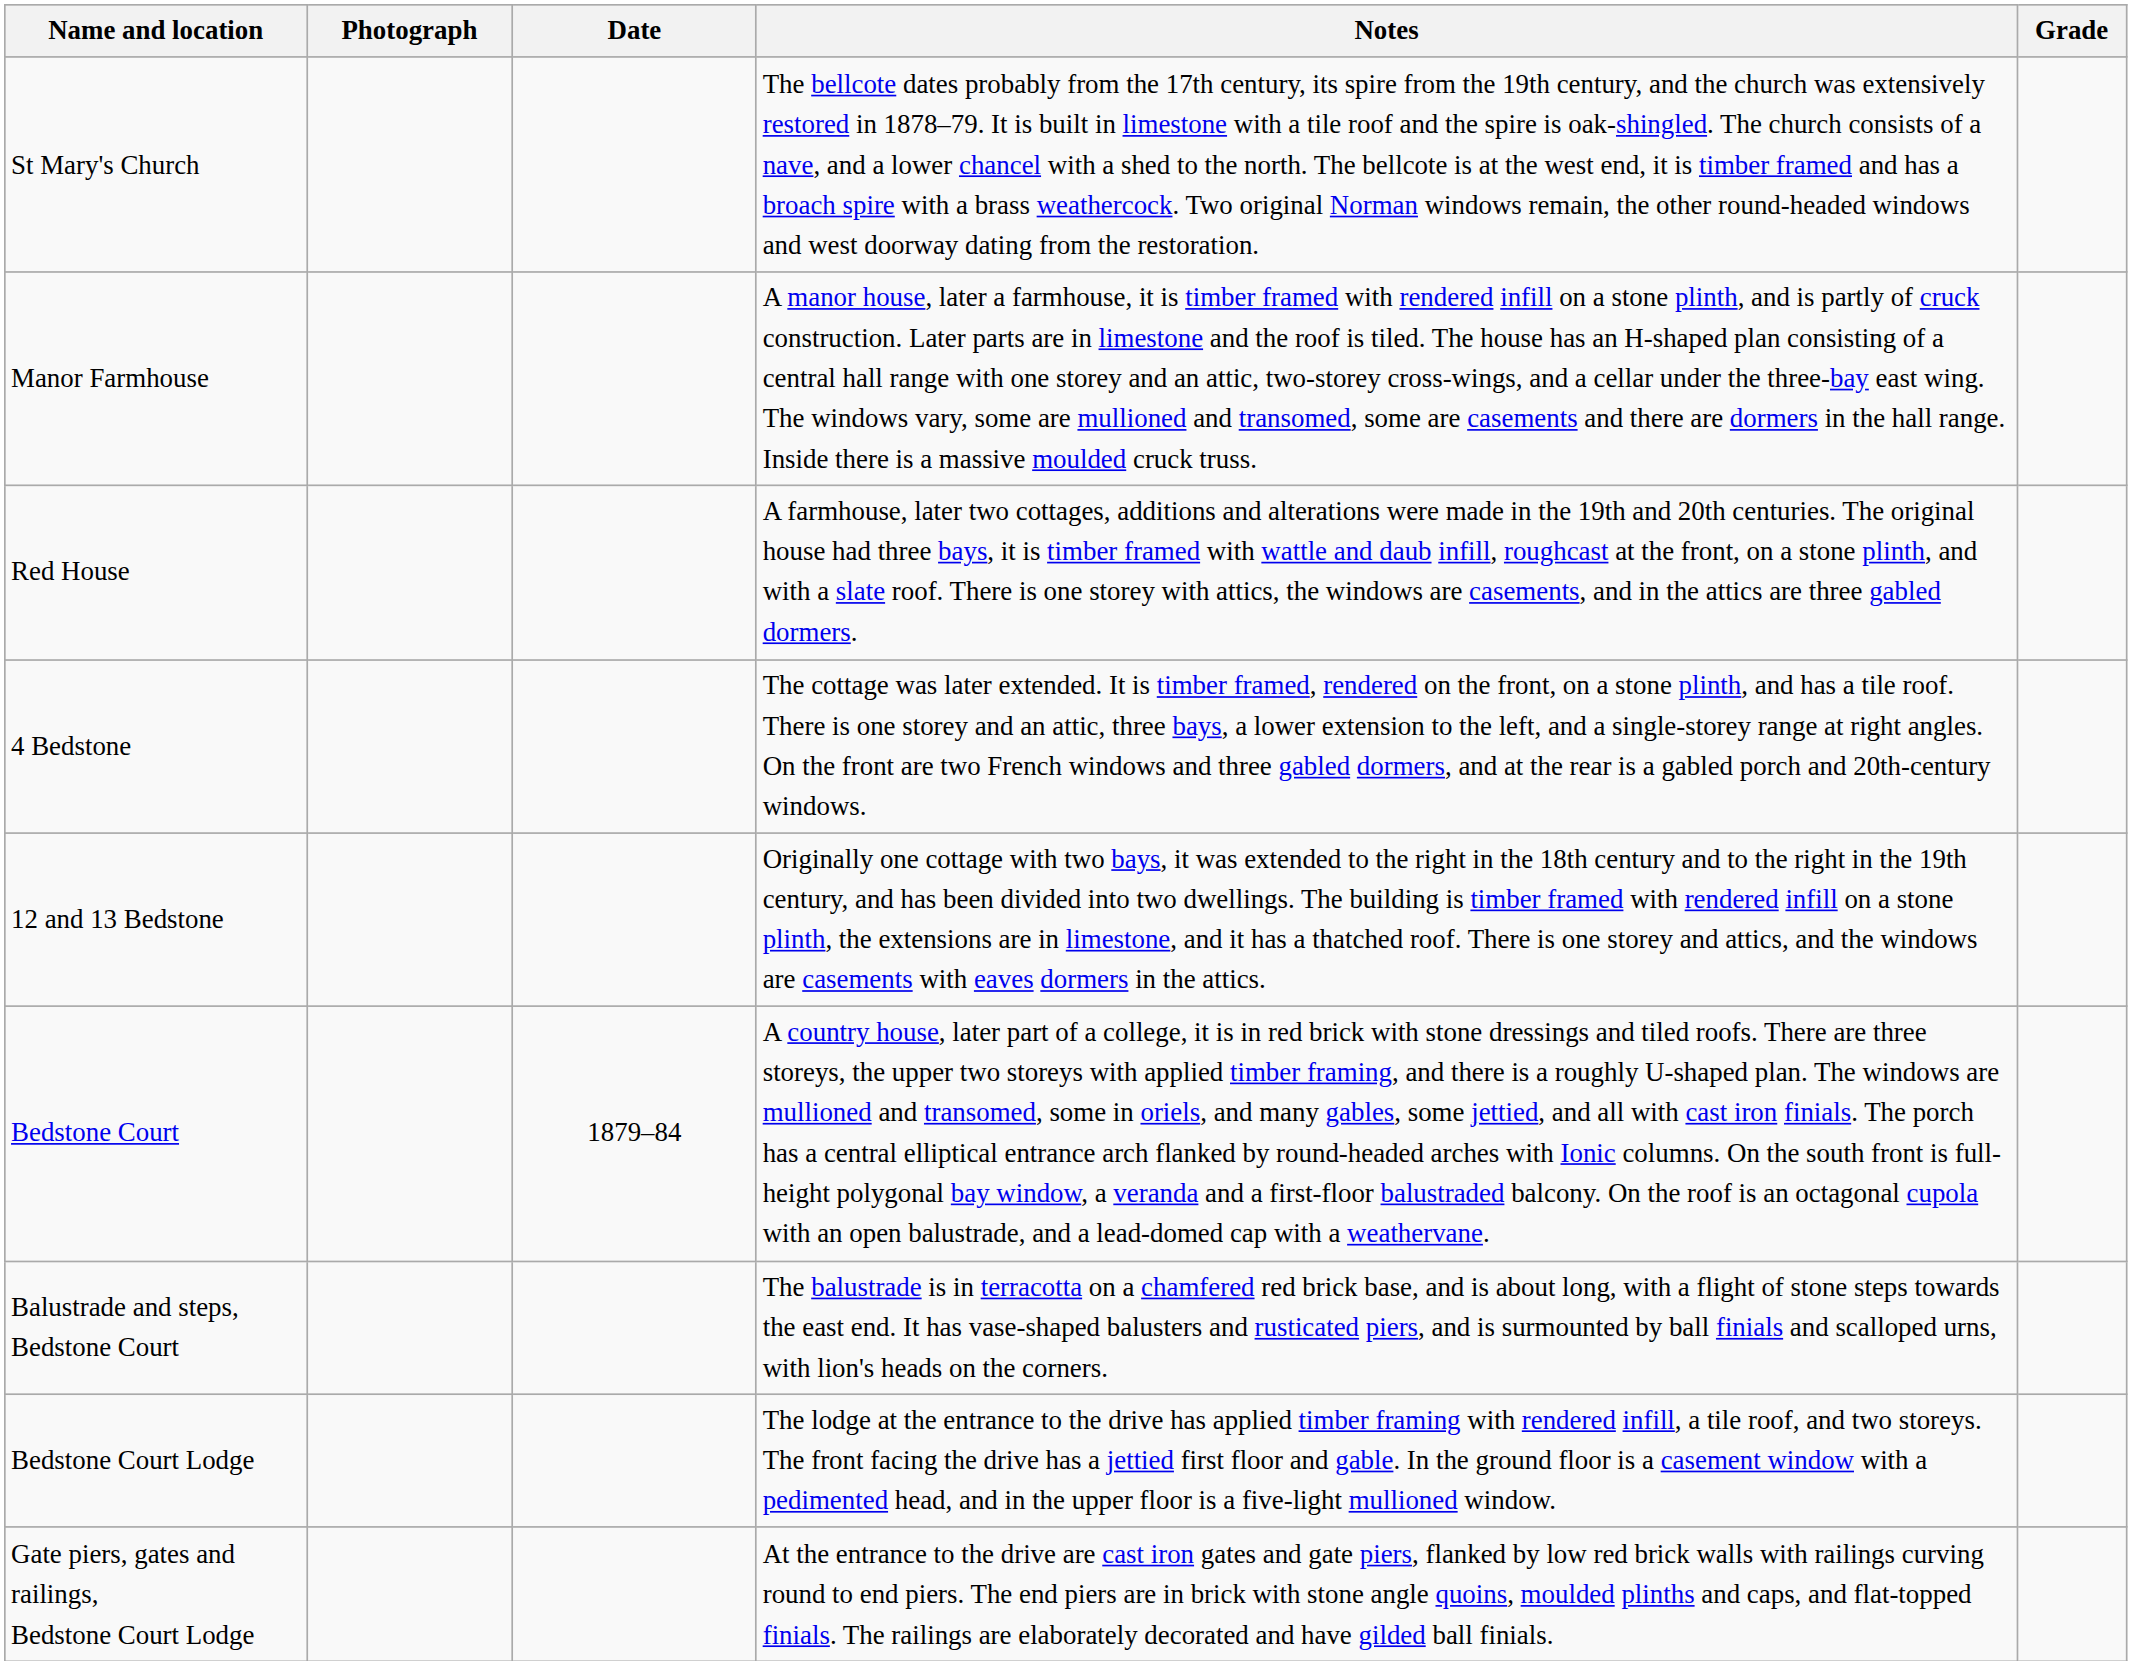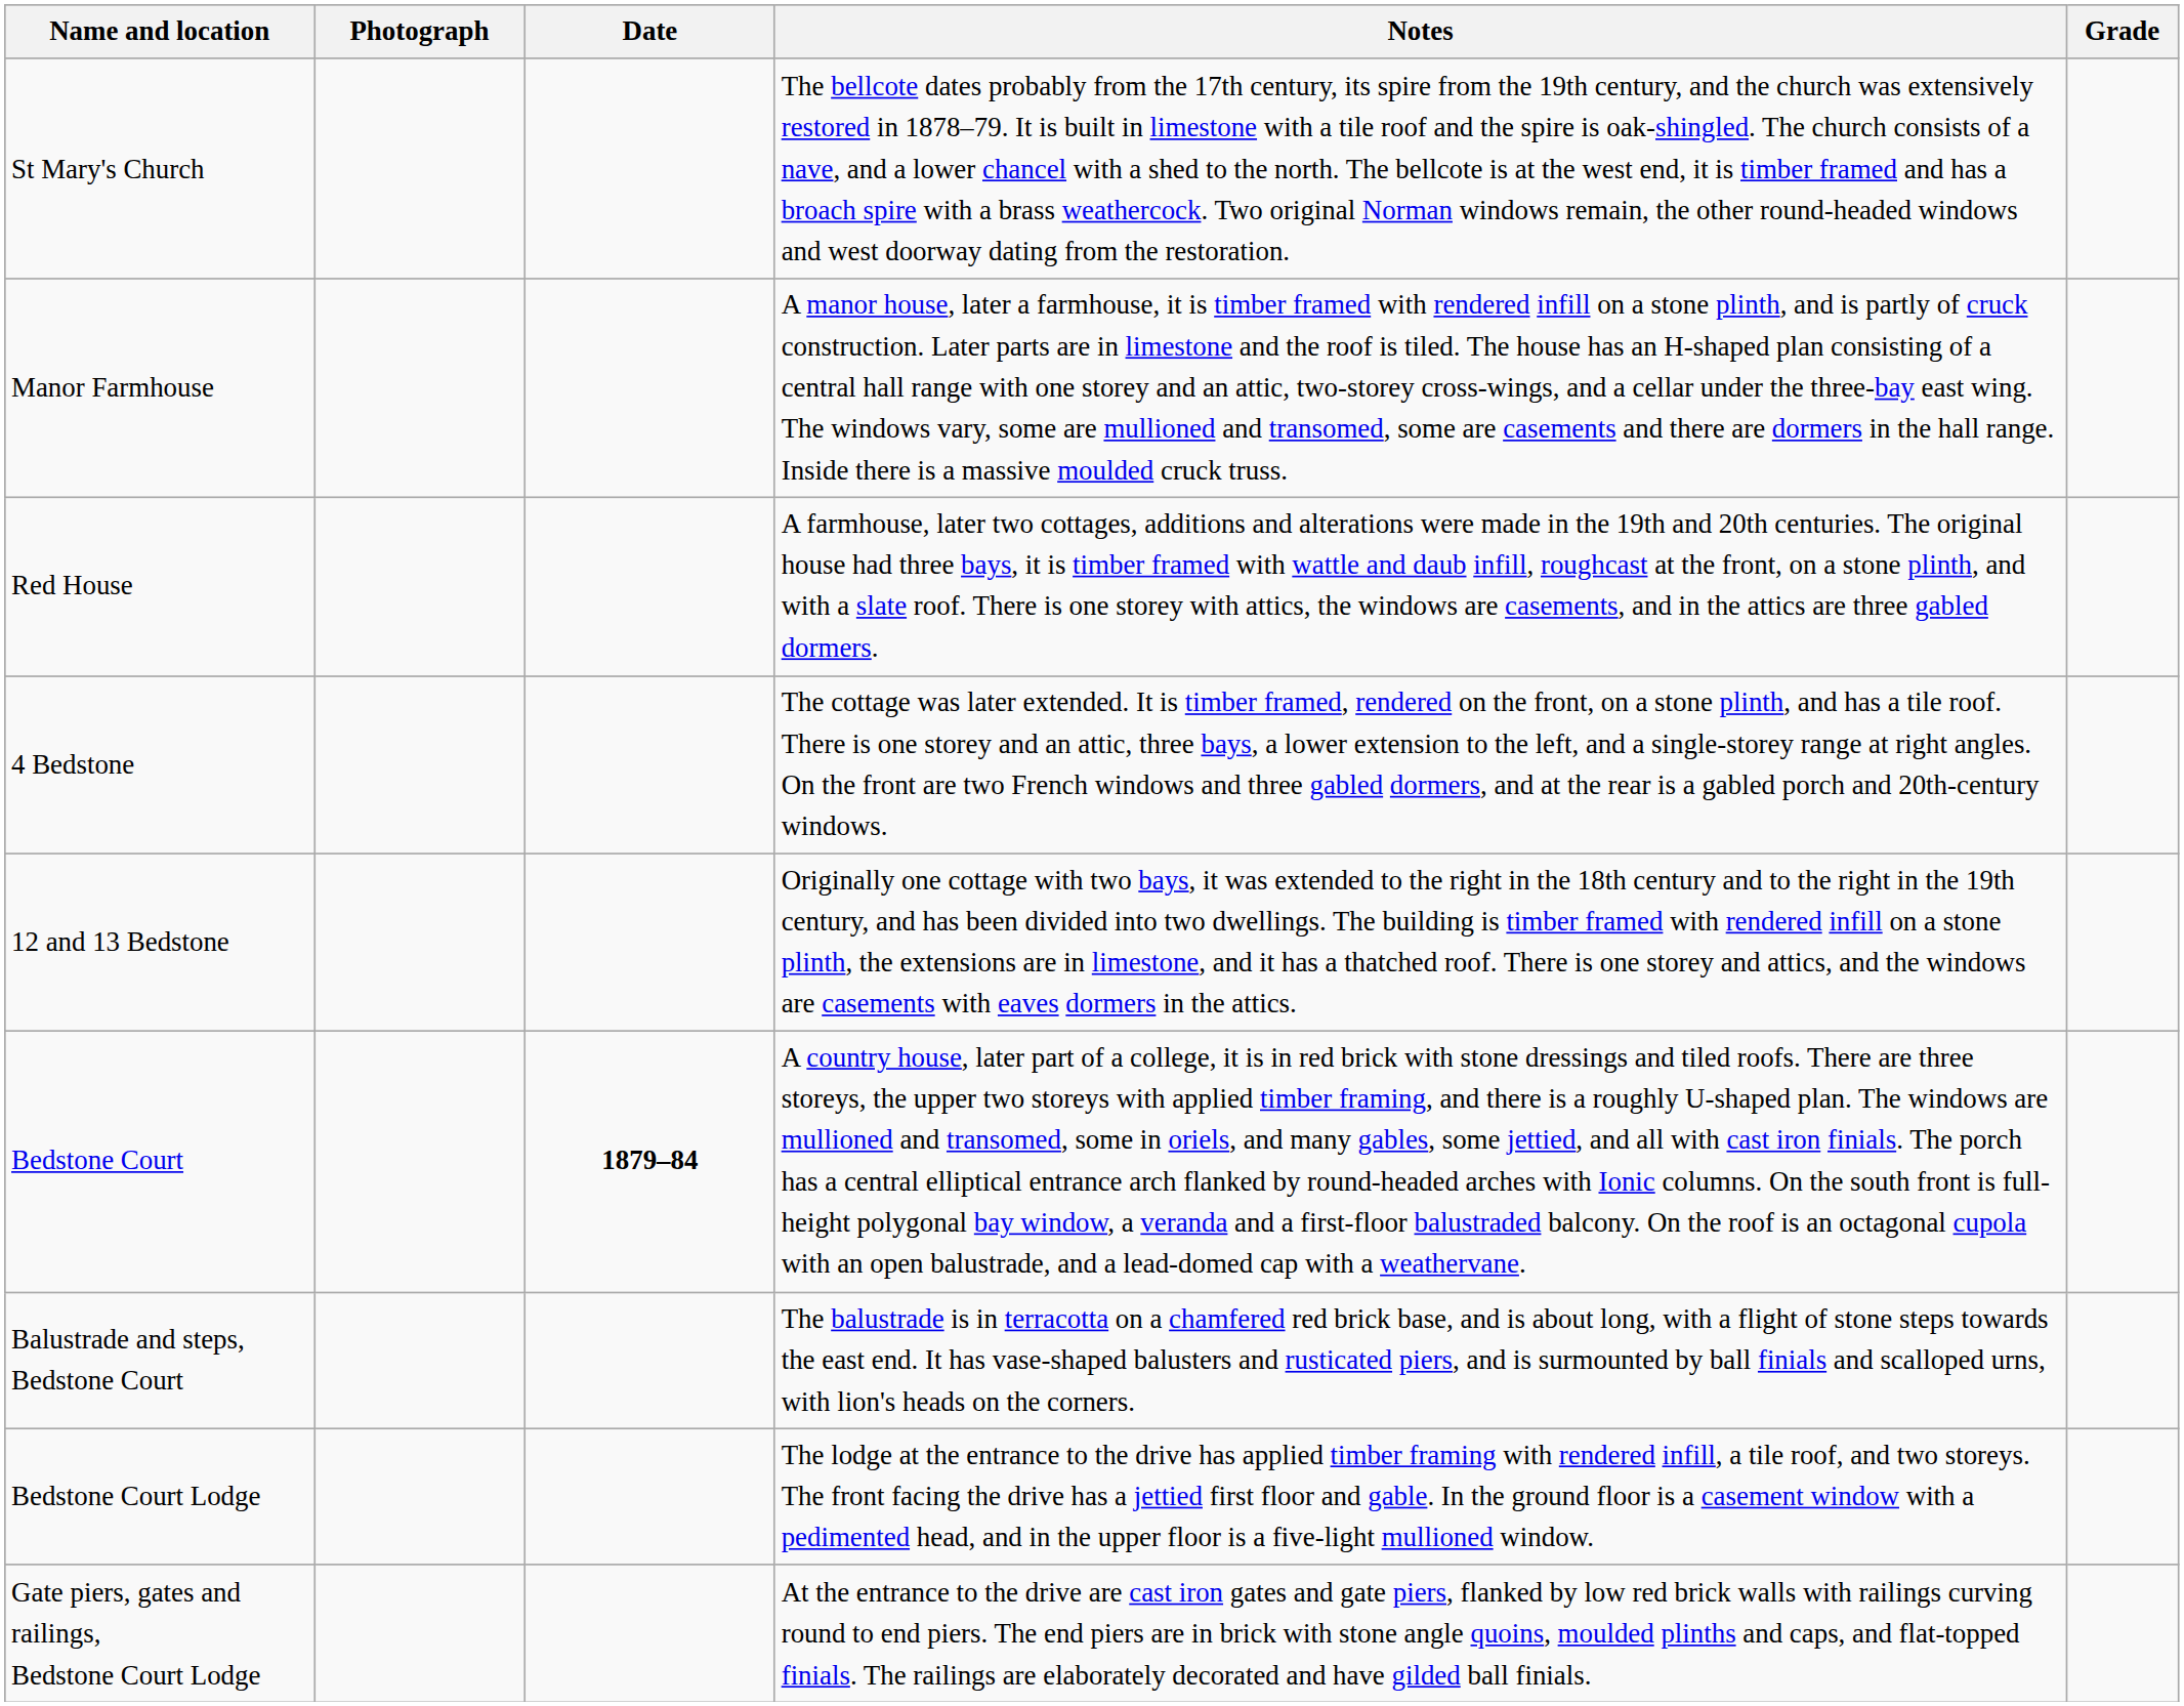Bedstone Court | Date: normal -> bold
